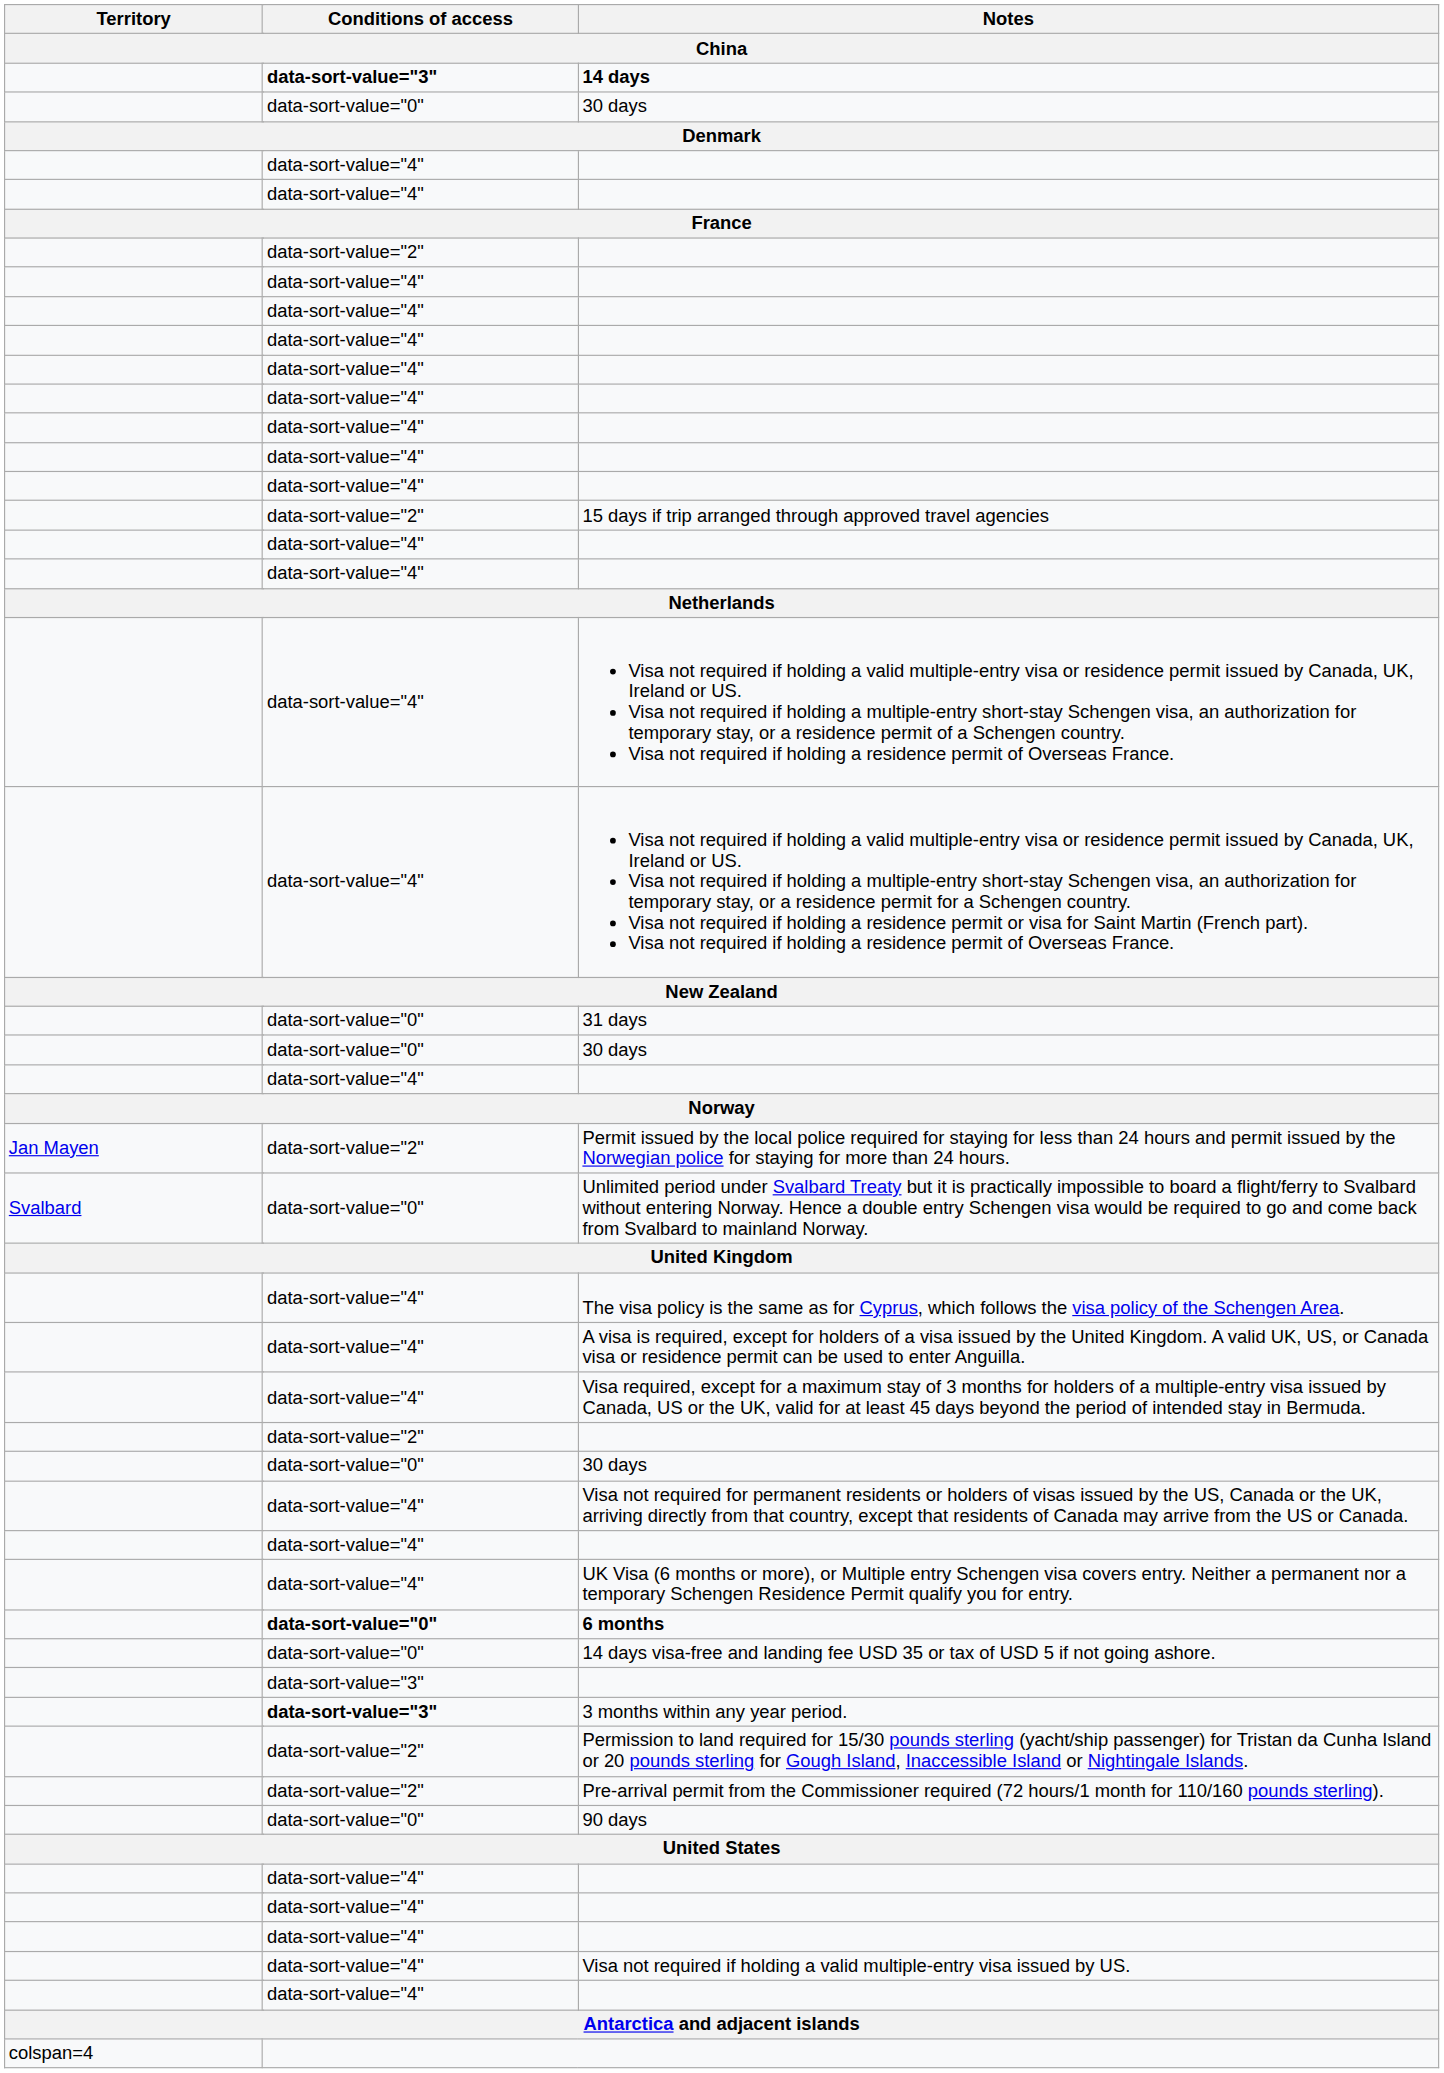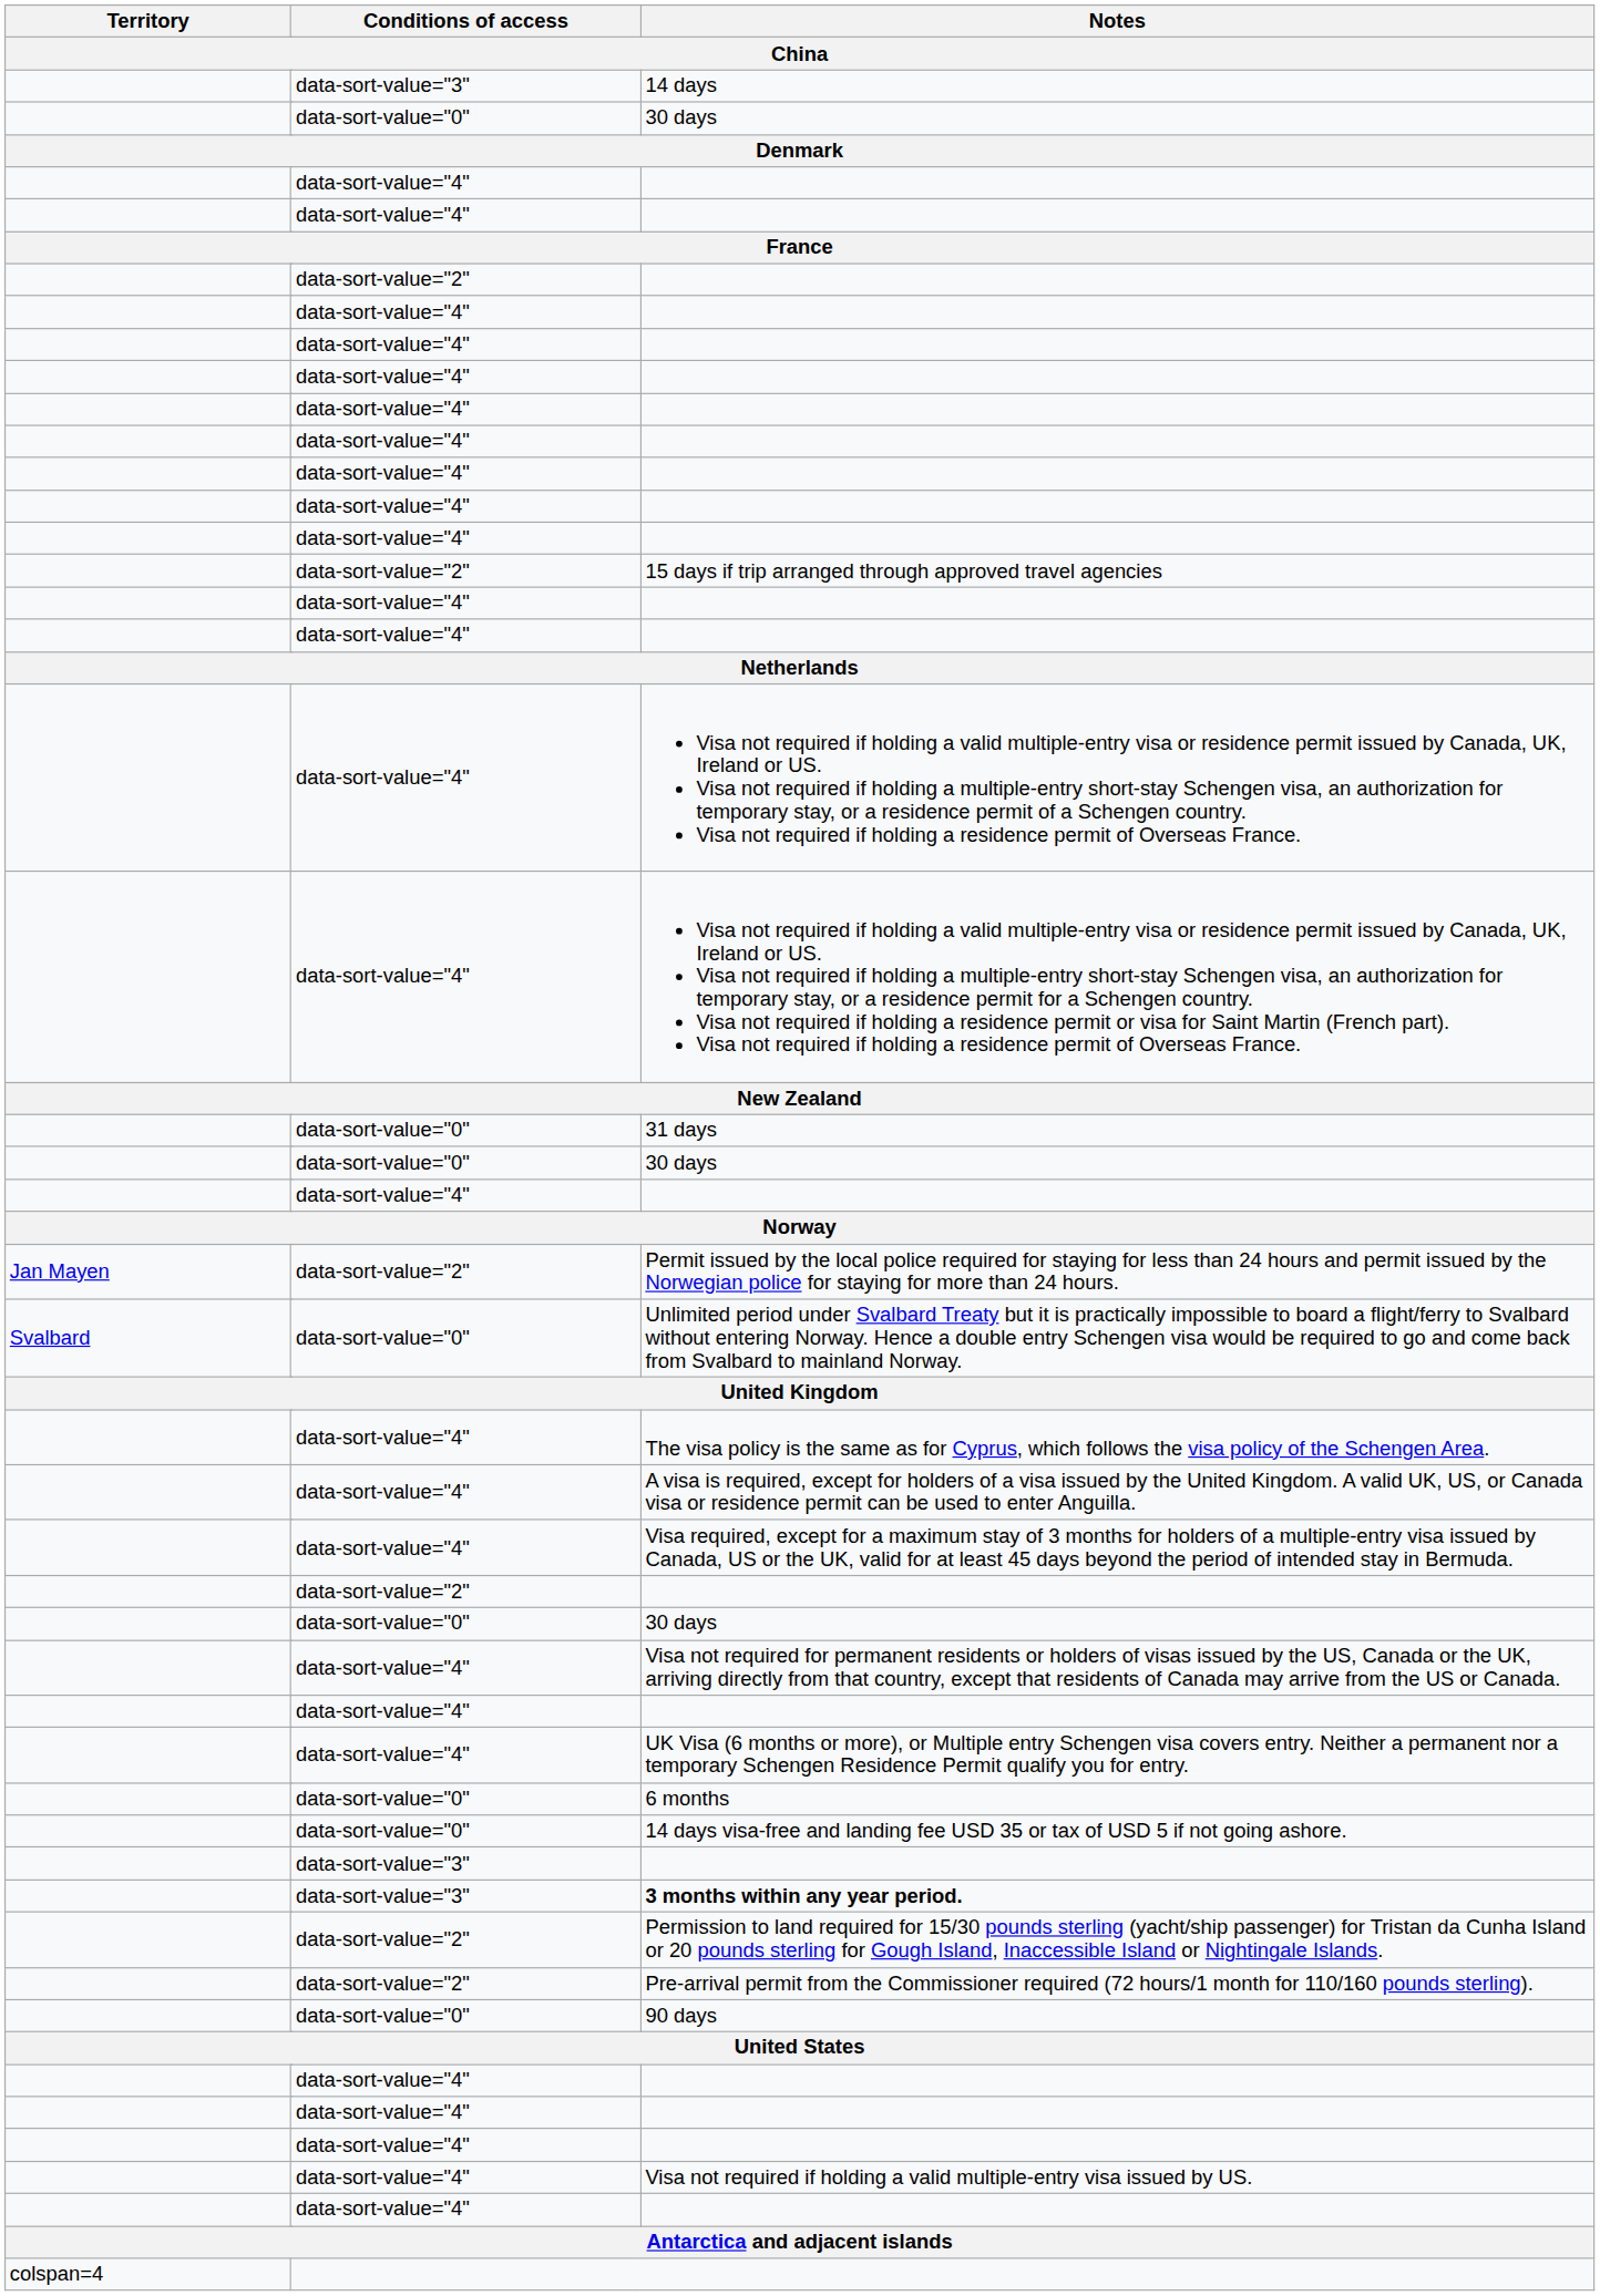14 days | Conditions of access: bold -> normal
14 days | Notes: bold -> normal
6 months | Conditions of access: bold -> normal
6 months | Notes: bold -> normal
3 months within any year period. | Conditions of access: bold -> normal
3 months within any year period. | Notes: normal -> bold
